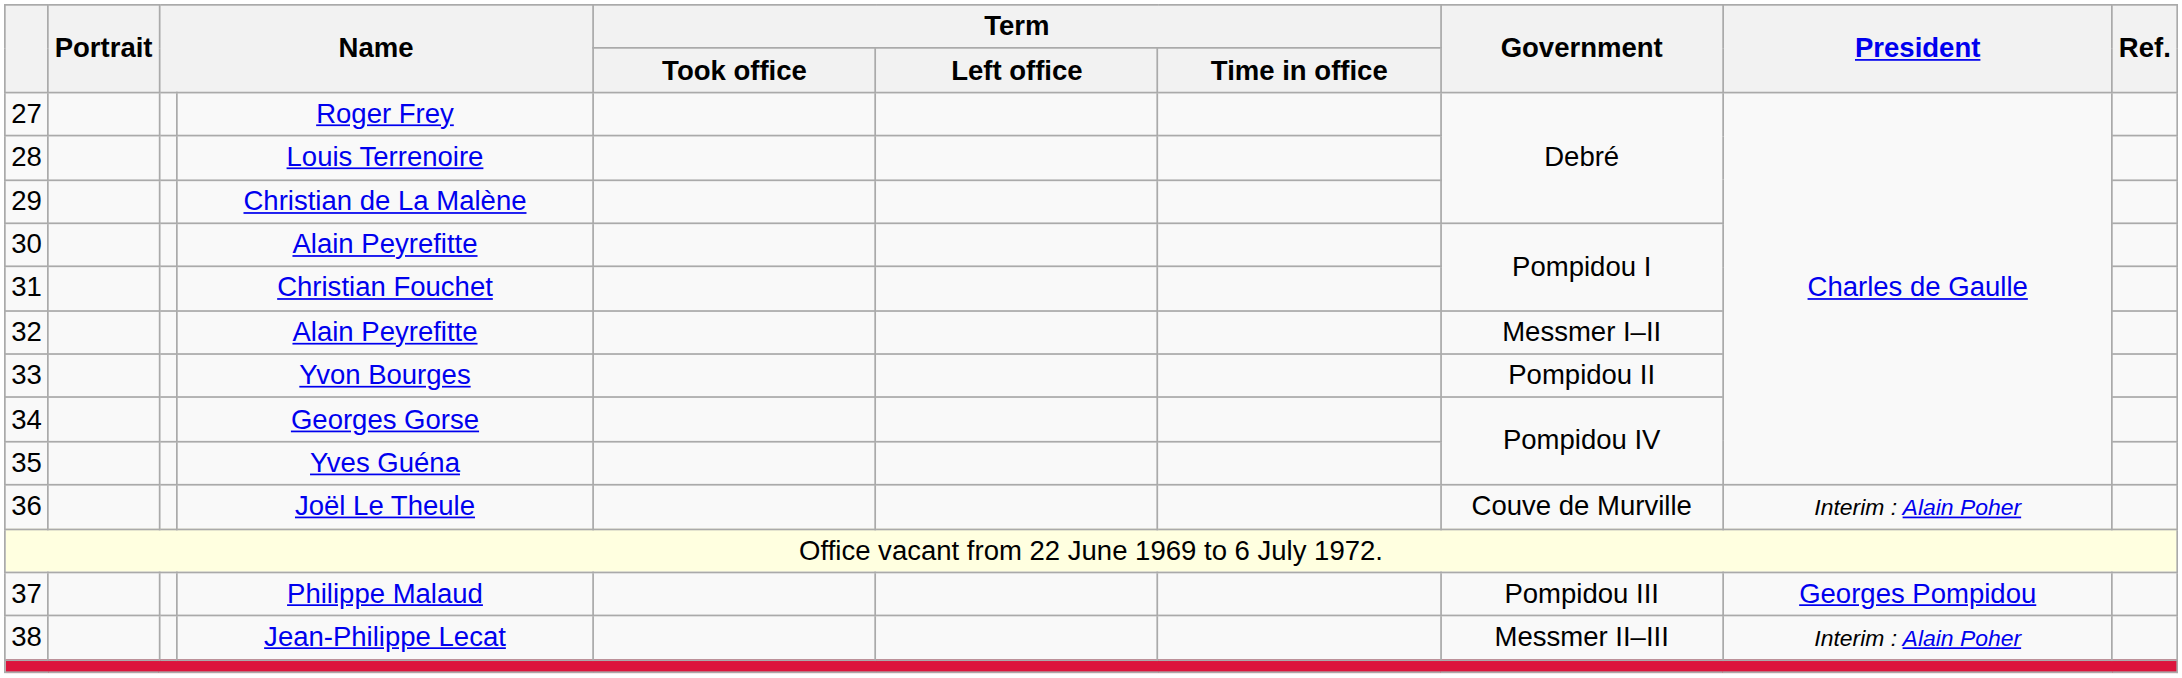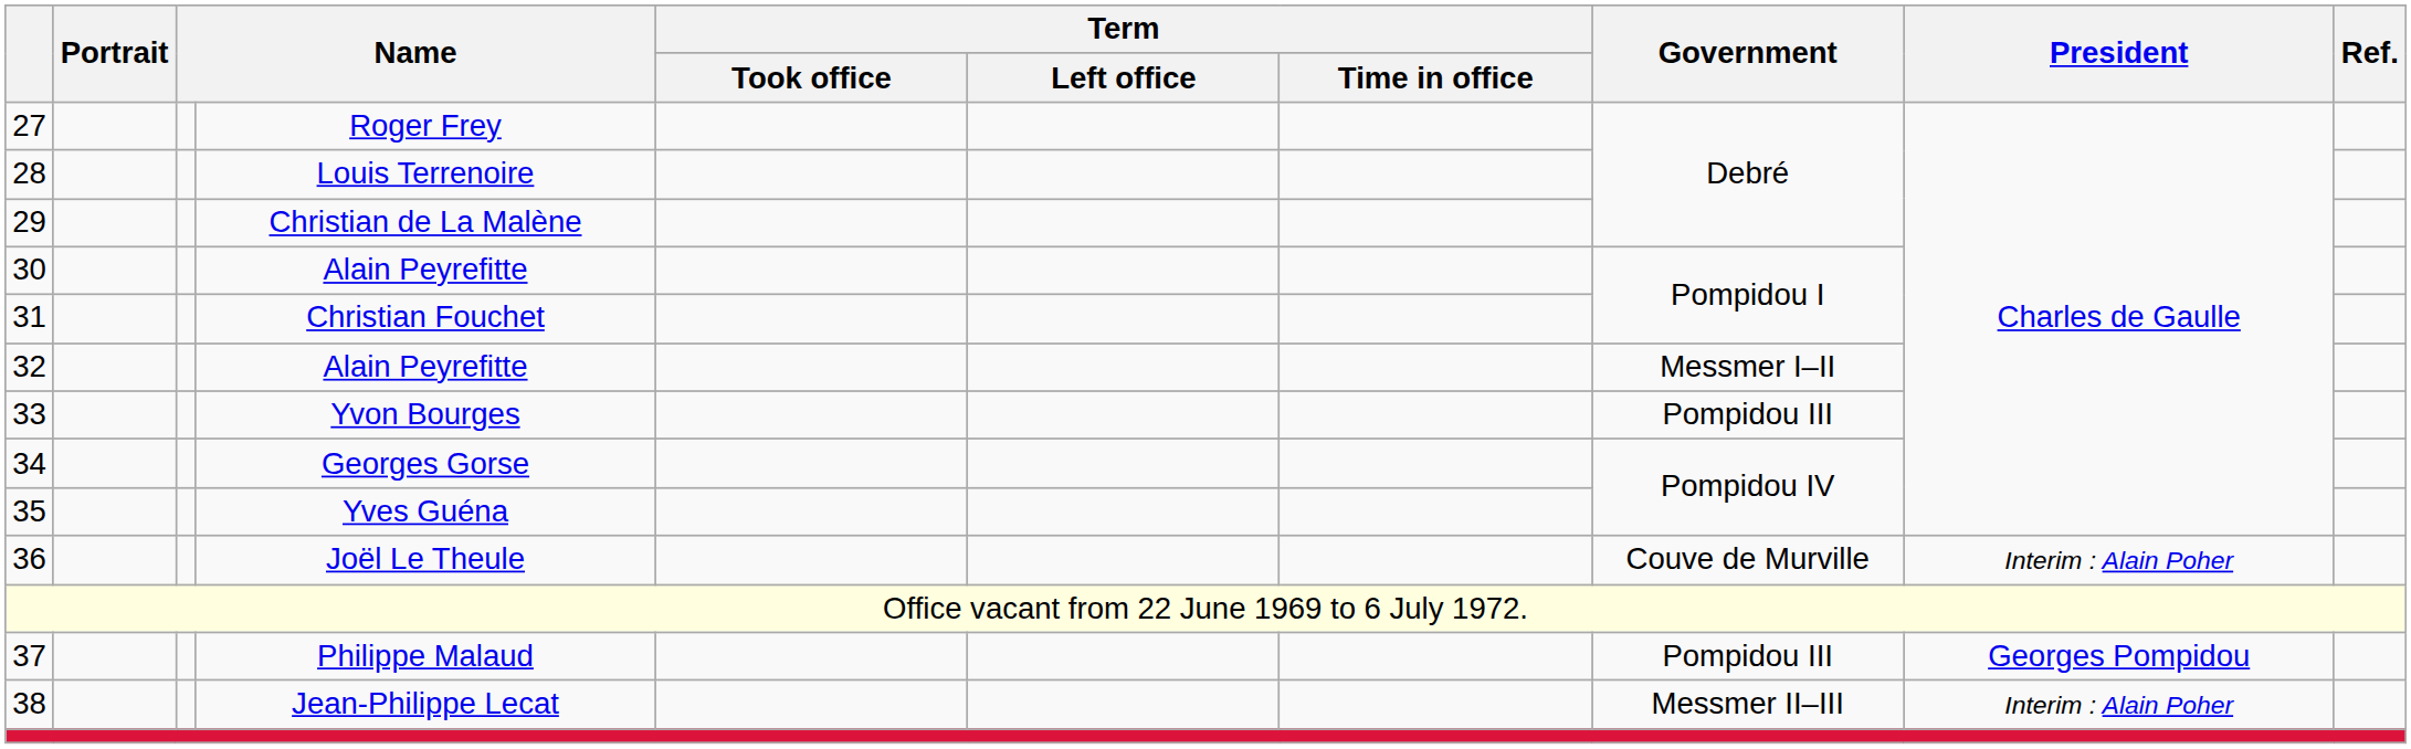33 | Government: Pompidou II -> Pompidou III
